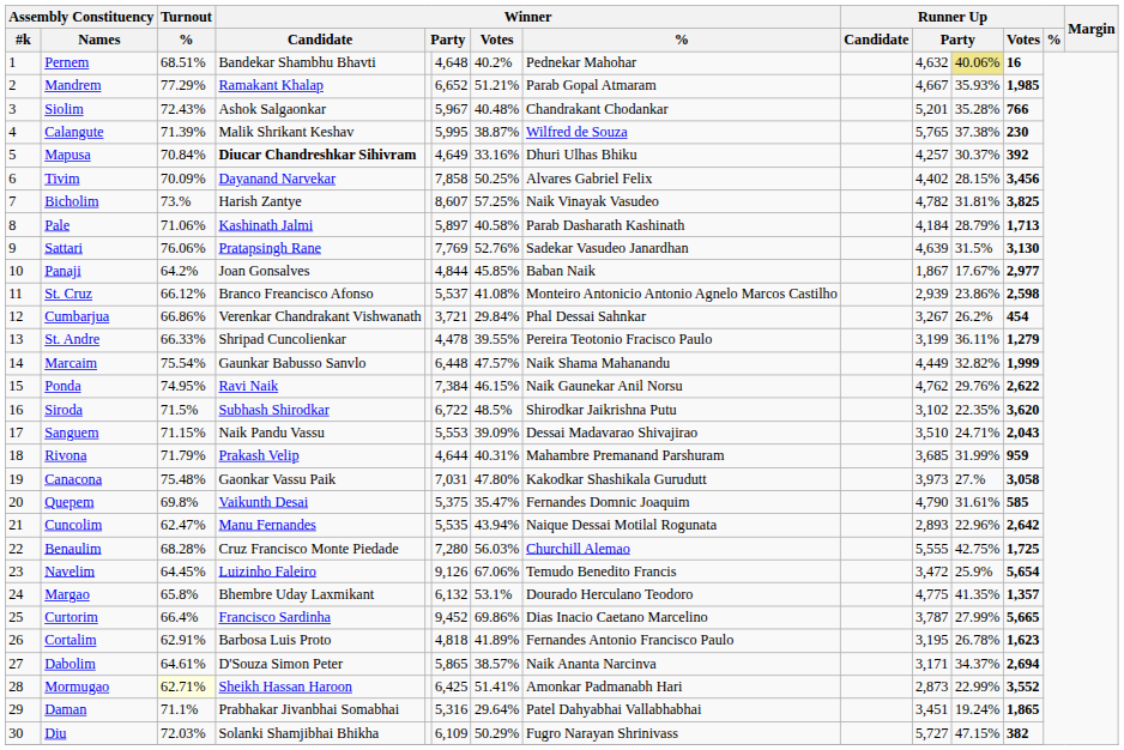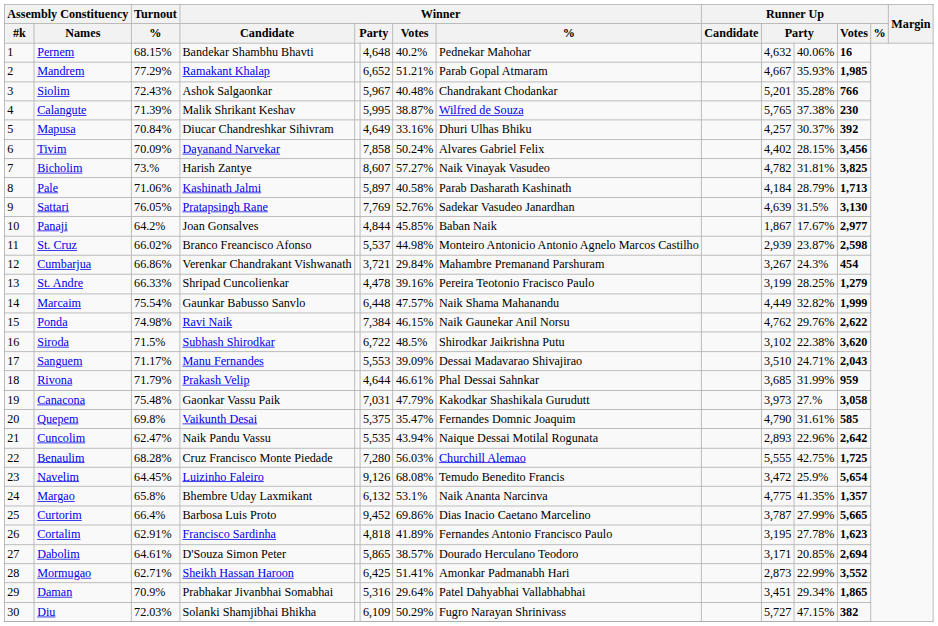Pernem | Turnout / %: 68.51% -> 68.15%
Pernem | column 11: khaki background -> no background
Mapusa | Winner / Candidate: bold -> normal
Tivim | Winner / Votes: 50.25% -> 50.24%
Bicholim | Winner / Votes: 57.25% -> 57.27%
Sattari | Turnout / %: 76.06% -> 76.05%
St. Cruz | Turnout / %: 66.12% -> 66.02%
St. Cruz | Winner / Votes: 41.08% -> 44.98%
St. Cruz | column 11: 23.86% -> 23.87%
Cumbarjua | Winner / %: Phal Dessai Sahnkar -> Mahambre Premanand Parshuram
Cumbarjua | column 11: 26.2% -> 24.3%
St. Andre | Winner / Votes: 39.55% -> 39.16%
St. Andre | column 11: 36.11% -> 28.25%
Ponda | Turnout / %: 74.95% -> 74.98%
Siroda | column 11: 22.35% -> 22.38%
Sanguem | Turnout / %: 71.15% -> 71.17%
Sanguem | Winner / Candidate: Naik Pandu Vassu -> Manu Fernandes
Rivona | Winner / Votes: 40.31% -> 46.61%
Rivona | Winner / %: Mahambre Premanand Parshuram -> Phal Dessai Sahnkar
Canacona | Winner / Votes: 47.80% -> 47.79%
Cuncolim | Winner / Candidate: Manu Fernandes -> Naik Pandu Vassu
Navelim | Winner / Votes: 67.06% -> 68.08%
Margao | Winner / %: Dourado Herculano Teodoro -> Naik Ananta Narcinva
Curtorim | Winner / Candidate: Francisco Sardinha -> Barbosa Luis Proto
Cortalim | Winner / Candidate: Barbosa Luis Proto -> Francisco Sardinha
Cortalim | column 11: 26.78% -> 27.78%
Dabolim | Winner / %: Naik Ananta Narcinva -> Dourado Herculano Teodoro
Dabolim | column 11: 34.37% -> 20.85%
Mormugao | Turnout / %: lightyellow background -> no background
Daman | Turnout / %: 71.1% -> 70.9%
Daman | column 11: 19.24% -> 29.34%
